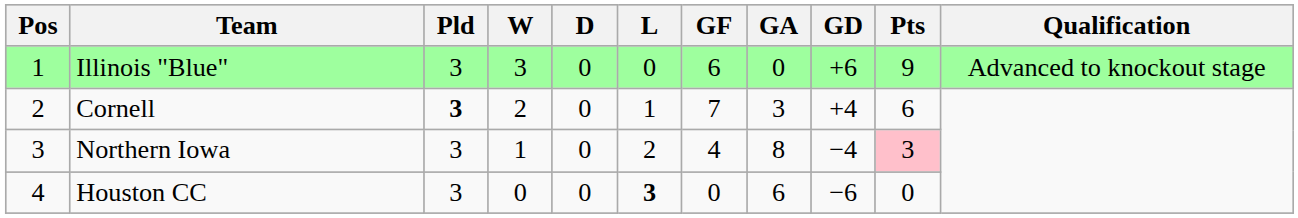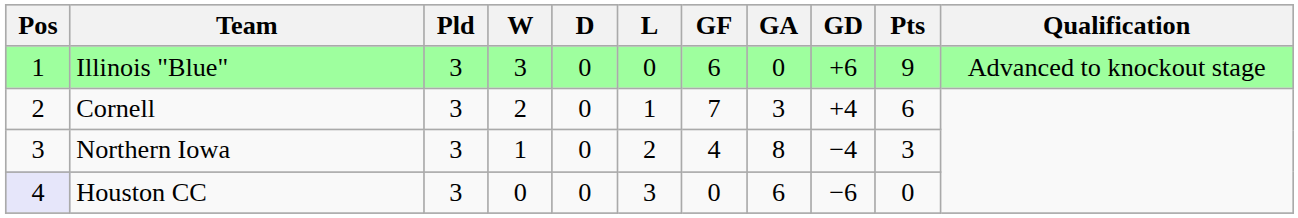Cornell | Pld: bold -> normal
Northern Iowa | Pts: pink background -> no background
Houston CC | Pos: no background -> lavender background
Houston CC | L: bold -> normal
